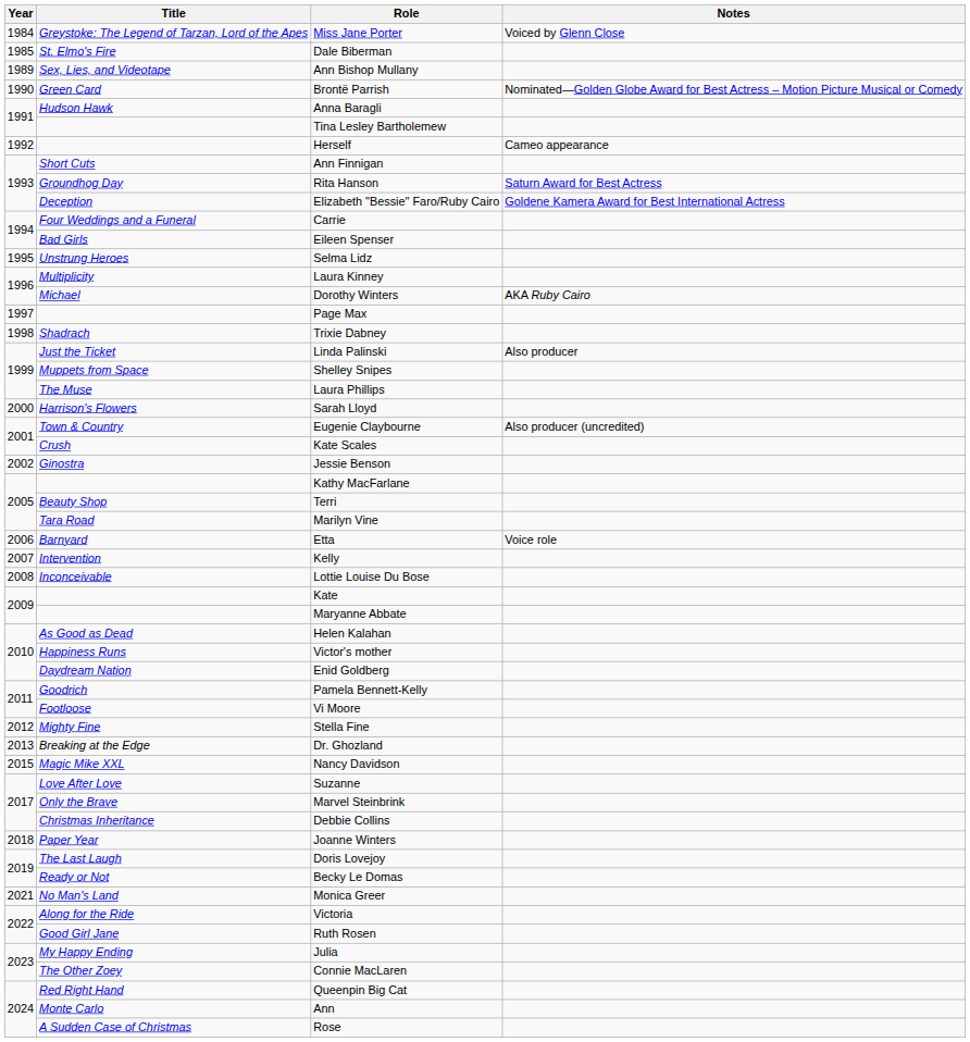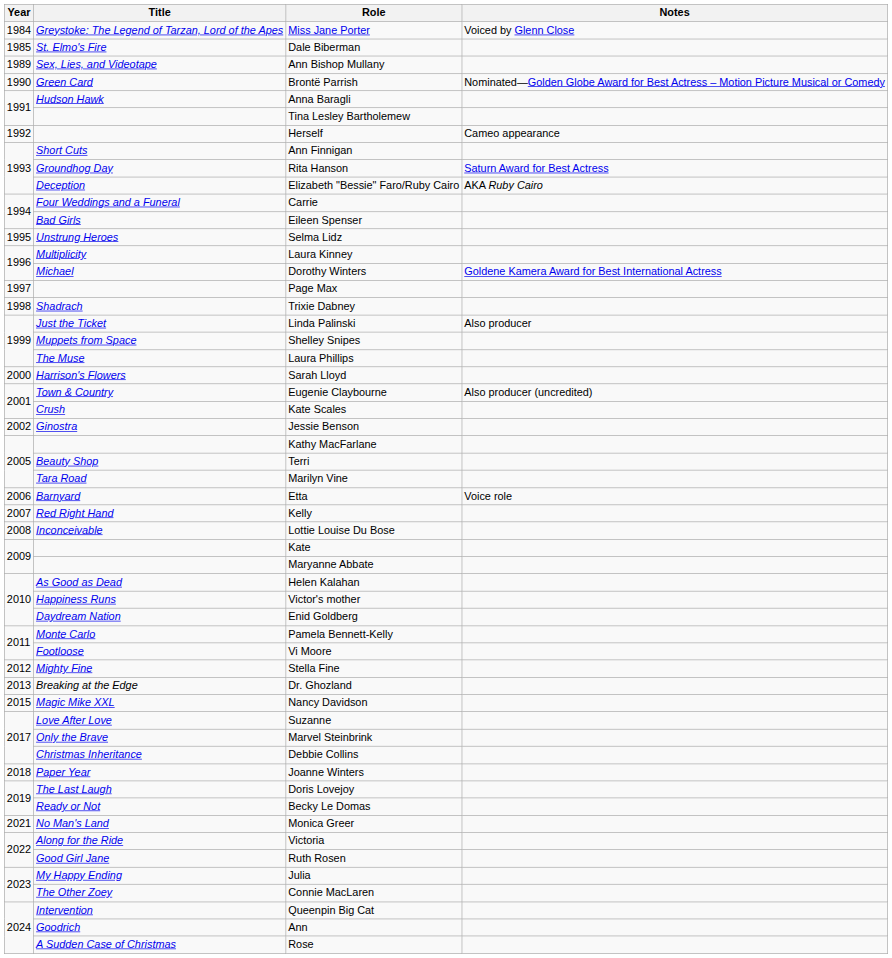Elizabeth "Bessie" Faro/Ruby Cairo | Notes: Goldene Kamera Award for Best International Actress -> AKA Ruby Cairo
Dorothy Winters | Notes: AKA Ruby Cairo -> Goldene Kamera Award for Best International Actress
Kelly | Title: Intervention -> Red Right Hand
Pamela Bennett-Kelly | Title: Goodrich -> Monte Carlo
Queenpin Big Cat | Title: Red Right Hand -> Intervention
Ann | Title: Monte Carlo -> Goodrich
